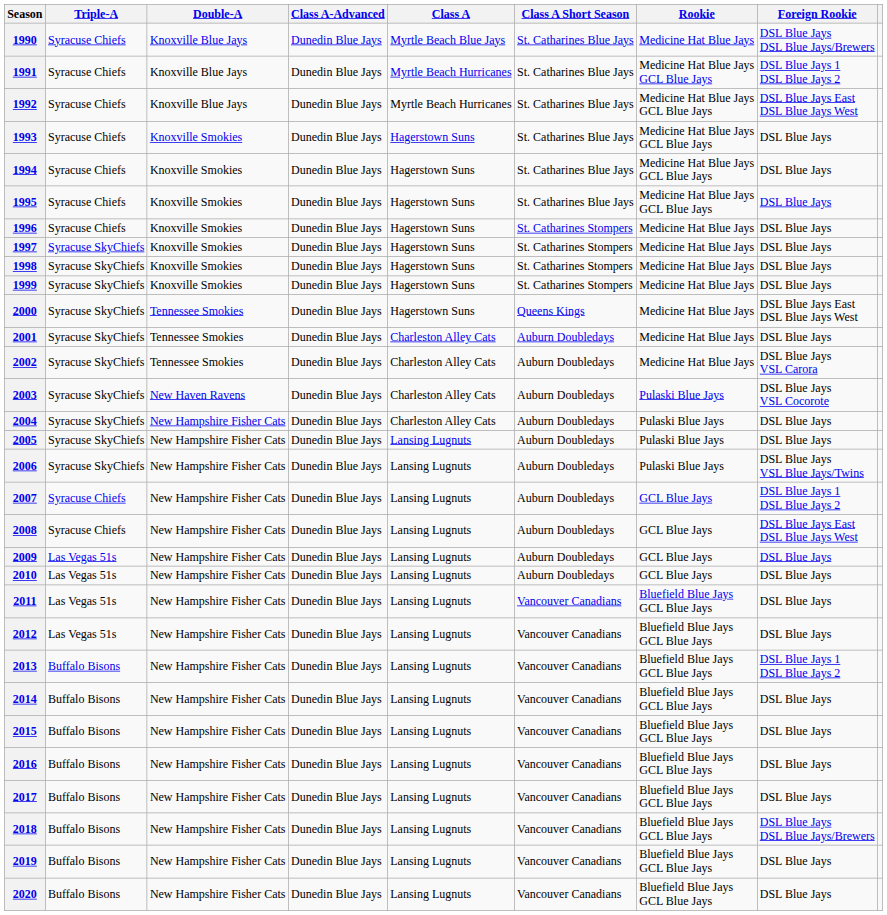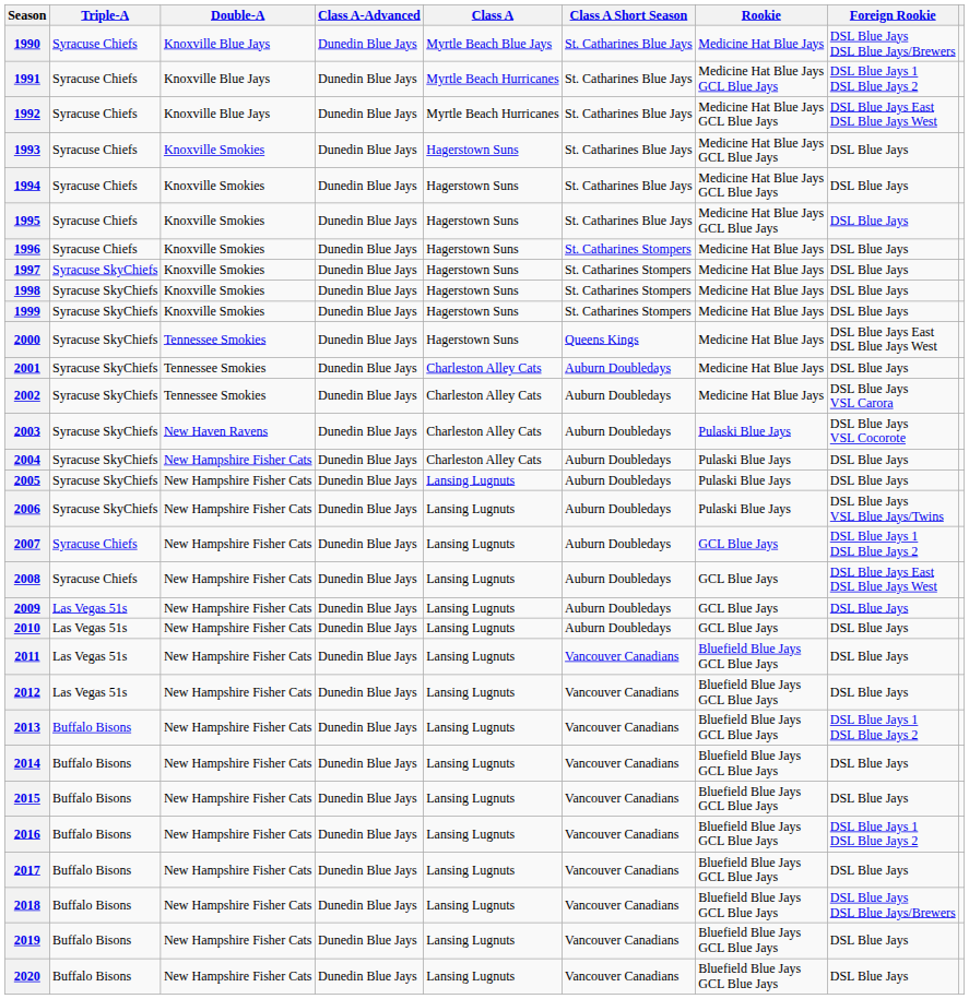2016 | Foreign Rookie: DSL Blue Jays -> DSL Blue Jays 1 DSL Blue Jays 2
